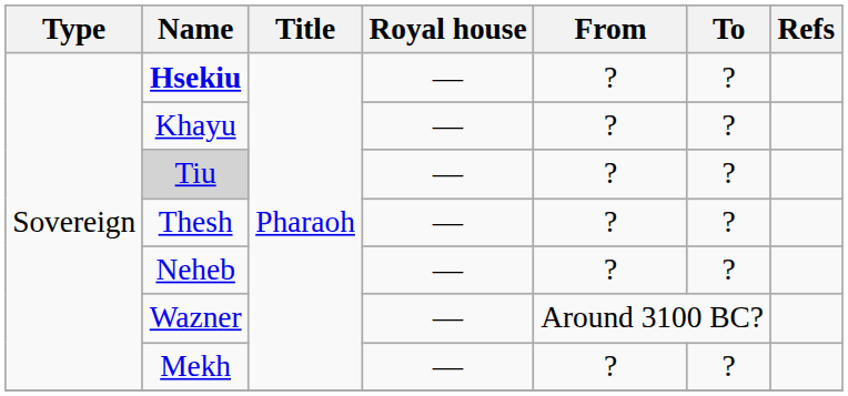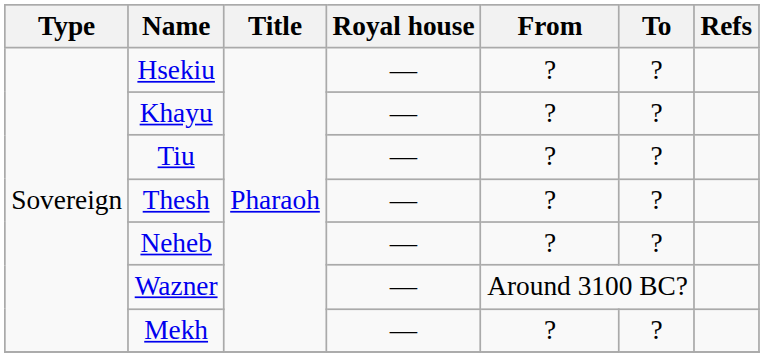Hsekiu | Name: bold -> normal
Tiu | Name: lightgrey background -> no background
